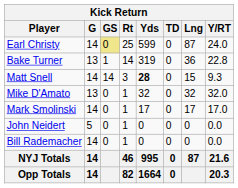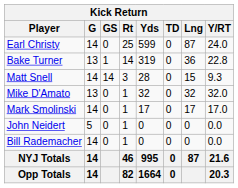Earl Christy | GS: khaki background -> no background
Matt Snell | Yds: bold -> normal
